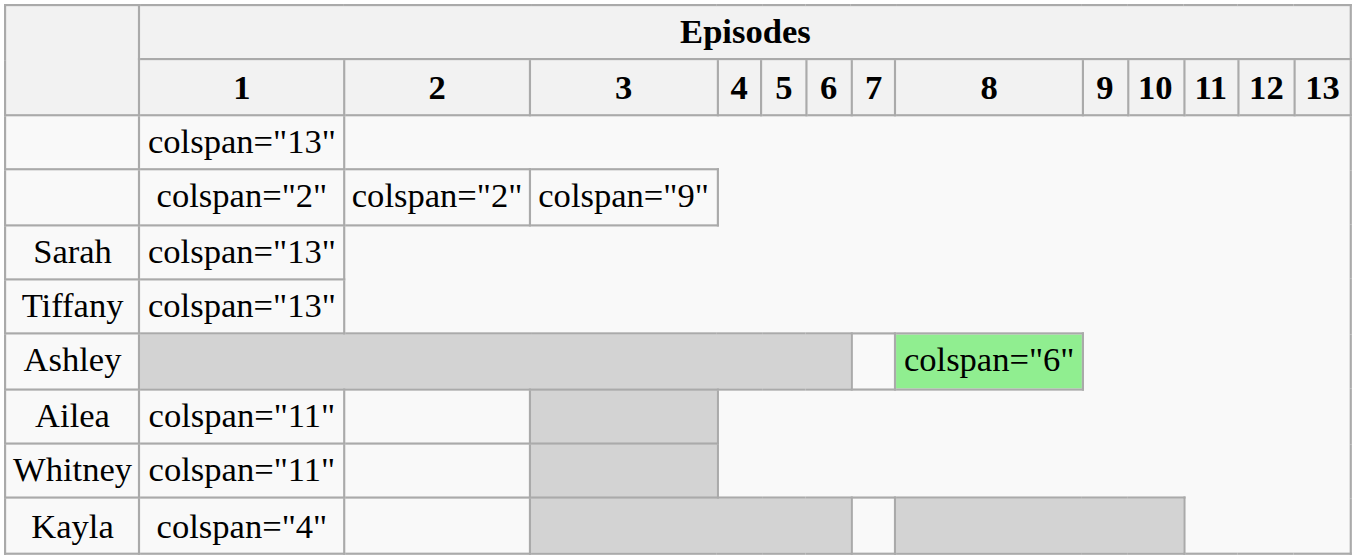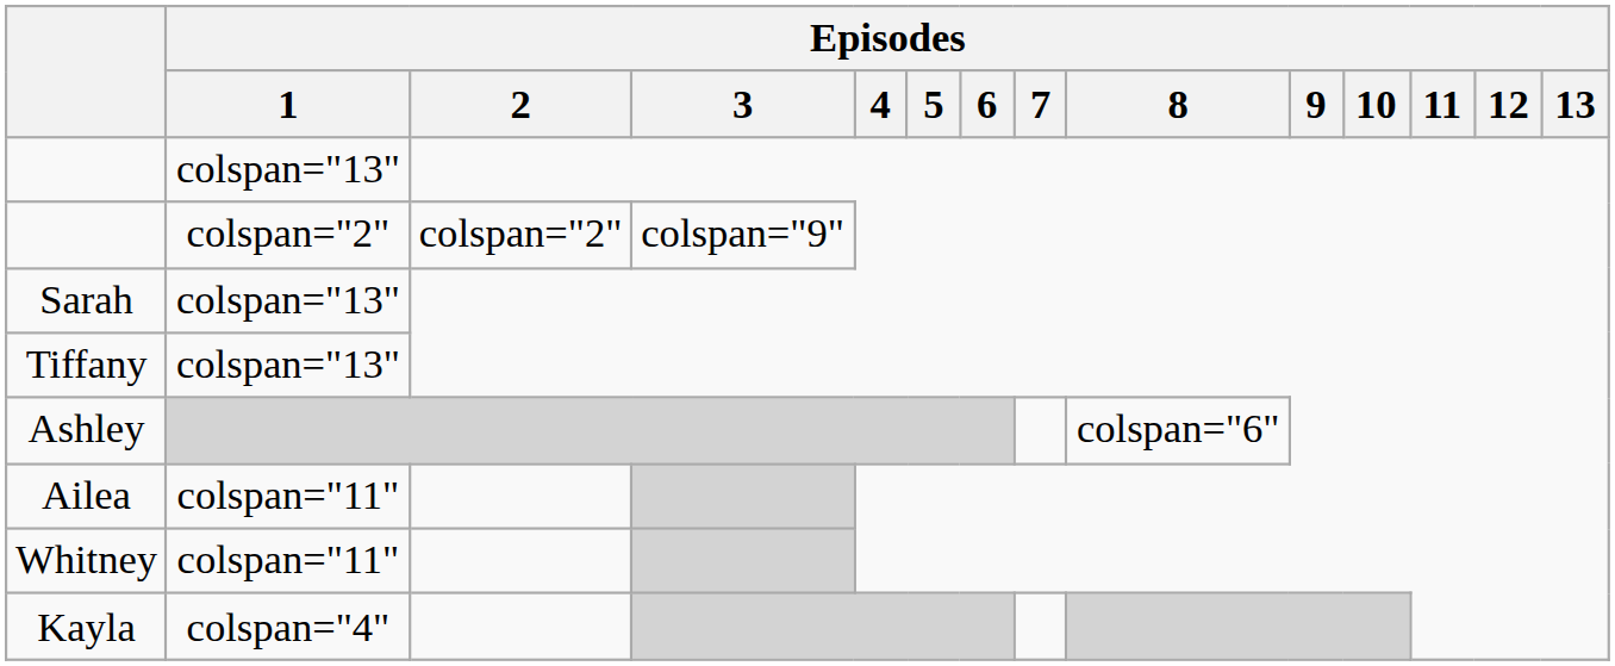Ashley | Episodes / 8: lightgreen background -> no background
